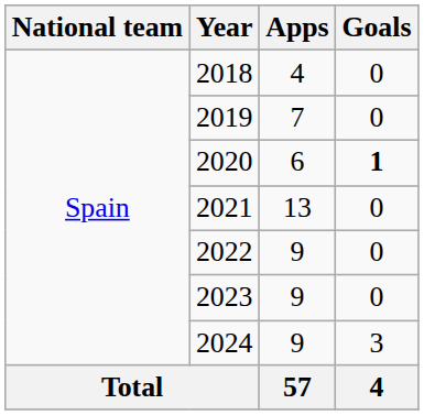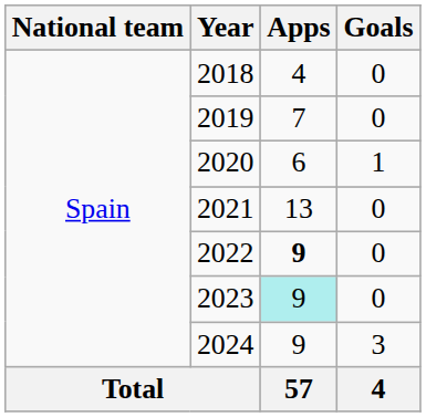2020 | Goals: bold -> normal
2022 | Apps: normal -> bold
2023 | Apps: no background -> paleturquoise background
